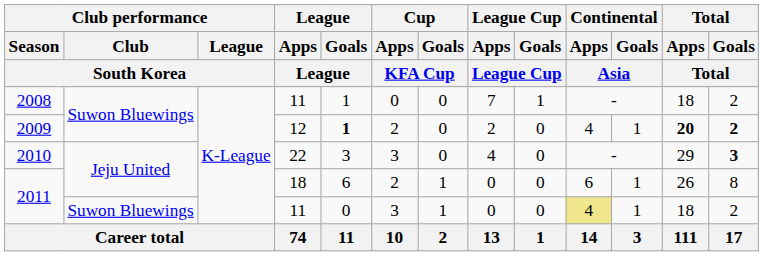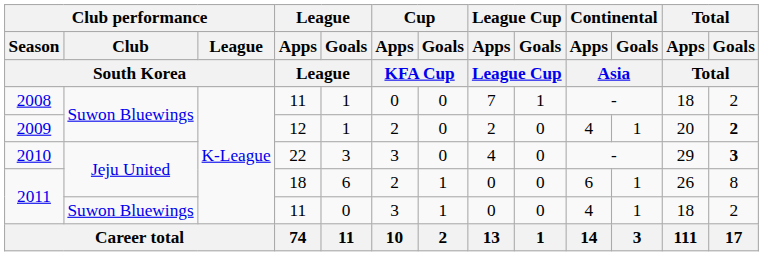2009 | League / Goals / League: bold -> normal
2009 | Total / Apps / Total: bold -> normal
2011 / 11 | Continental / Apps / Asia: khaki background -> no background
